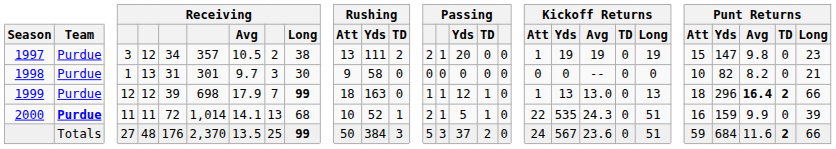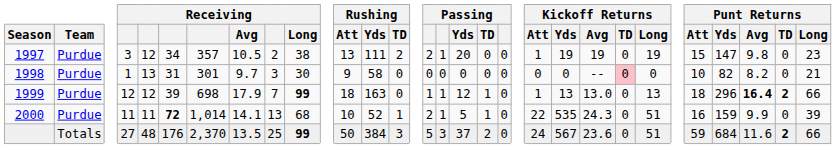1998 | Kickoff Returns / TD: no background -> pink background
2000 | Team: bold -> normal
2000 | column 6: normal -> bold
